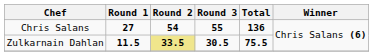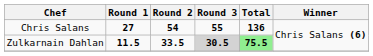Zulkarnain Dahlan | Round 2: khaki background -> no background
Zulkarnain Dahlan | Round 3: no background -> lightgrey background
Zulkarnain Dahlan | Total: no background -> lightgreen background
